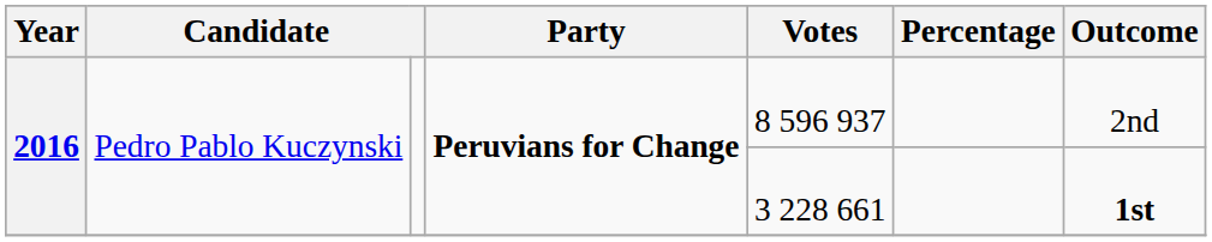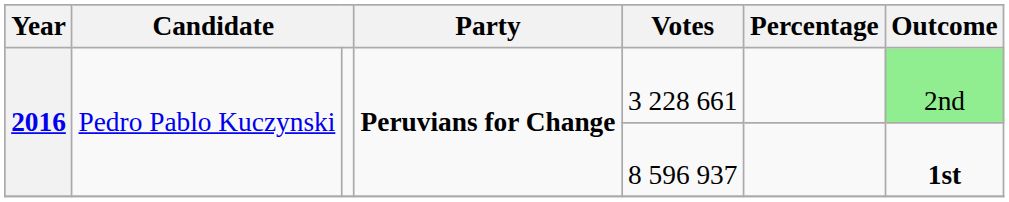row 2 | Votes: 8 596 937 -> 3 228 661
row 2 | Outcome: no background -> lightgreen background
row 3 | Votes: 3 228 661 -> 8 596 937
